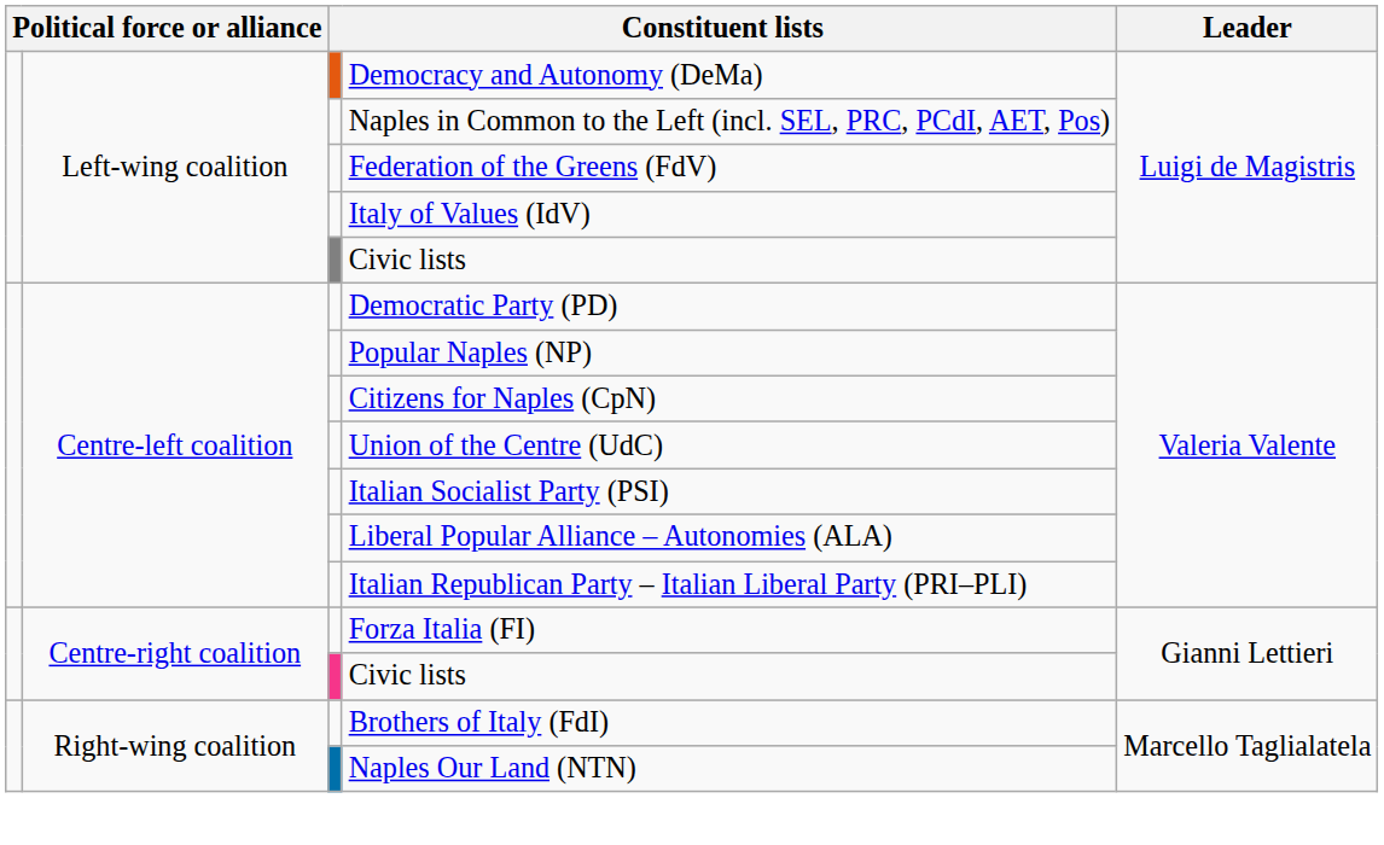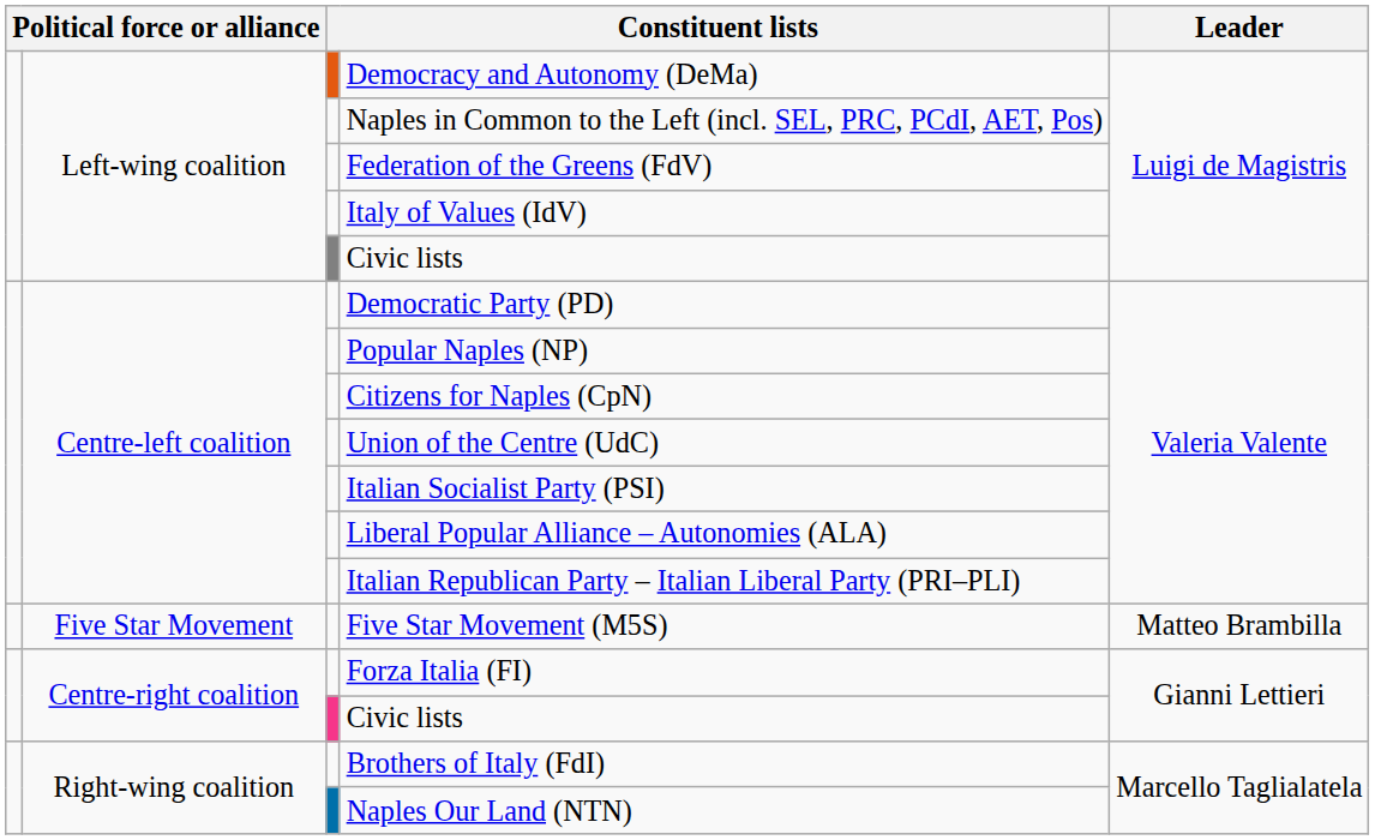+ row: Five Star Movement | Five Star Movement (M5S) | Matteo Brambilla
